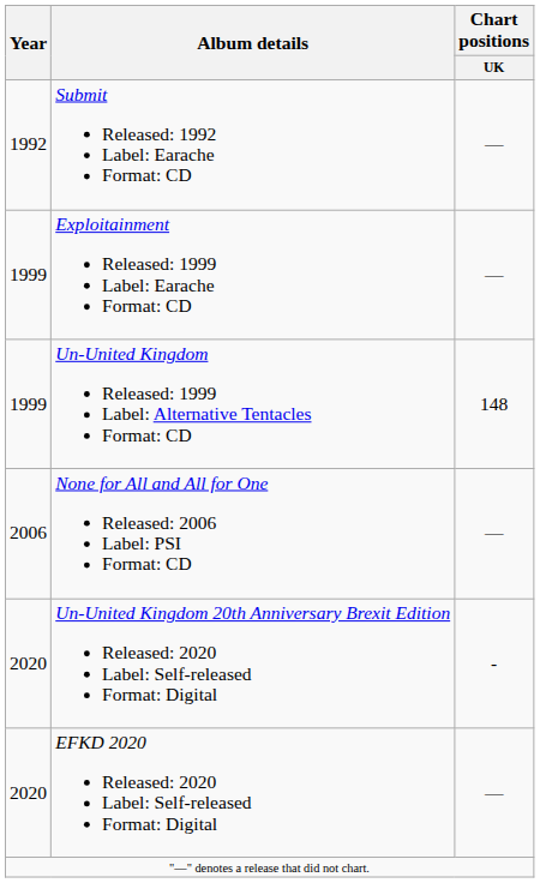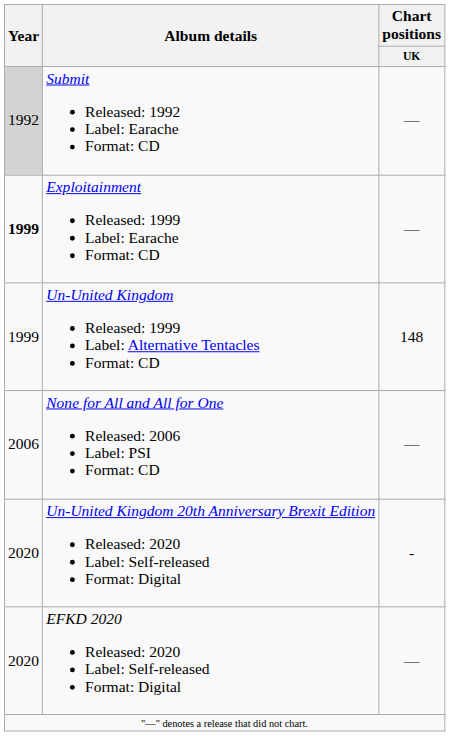Submit Released: 1992 Label: Earache Format: CD | Year: no background -> lightgrey background
Exploitainment Released: 1999 Label: Earache Format: CD | Year: normal -> bold
